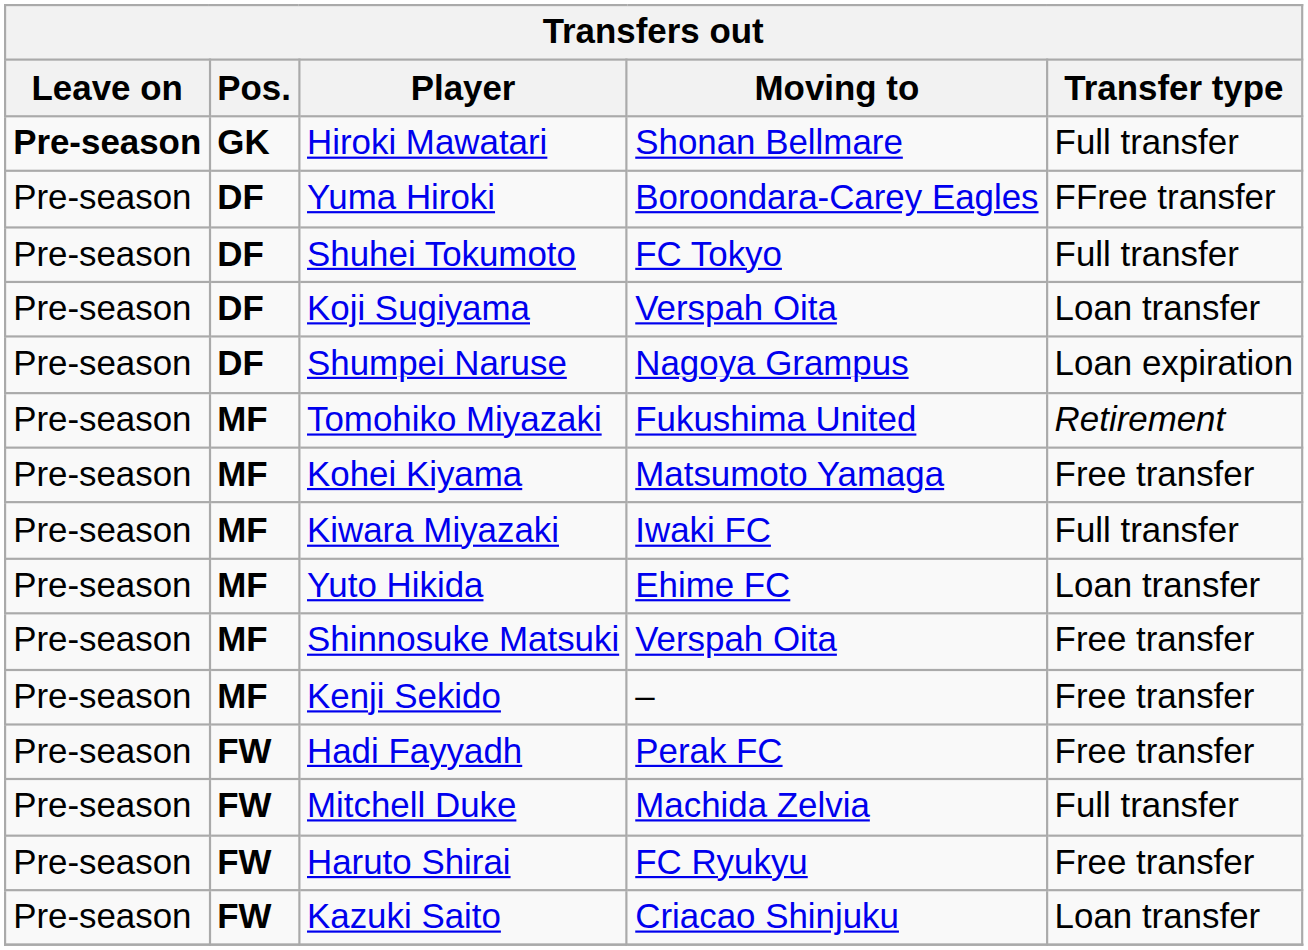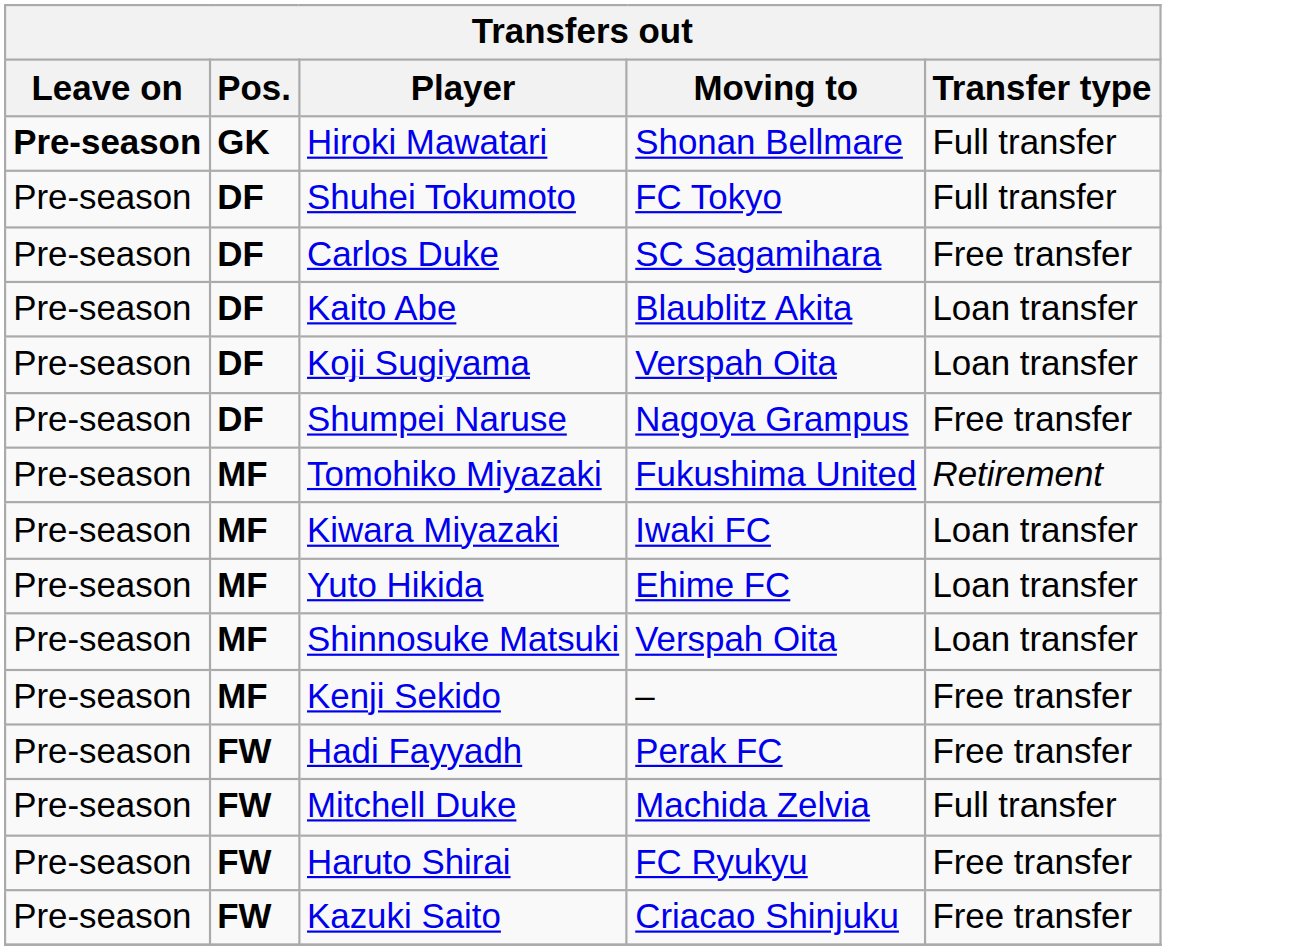- row: Pre-season | DF | Yuma Hiroki | Boroondara-Carey Eagles | FFree transfer
+ row: Pre-season | DF | Carlos Duke | SC Sagamihara | Free transfer
+ row: Pre-season | DF | Kaito Abe | Blaublitz Akita | Loan transfer
Shumpei Naruse | Transfer type: Loan expiration -> Free transfer
- row: Pre-season | MF | Kohei Kiyama | Matsumoto Yamaga | Free transfer
Kiwara Miyazaki | Transfer type: Full transfer -> Loan transfer
Shinnosuke Matsuki | Transfer type: Free transfer -> Loan transfer
Kazuki Saito | Transfer type: Loan transfer -> Free transfer
